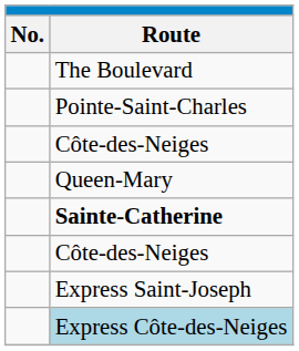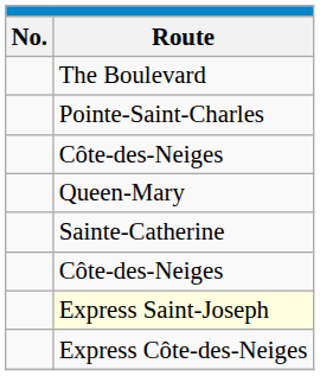Sainte-Catherine | Route: bold -> normal
Express Saint-Joseph | Route: no background -> lightyellow background
Express Côte-des-Neiges | Route: lightblue background -> no background
